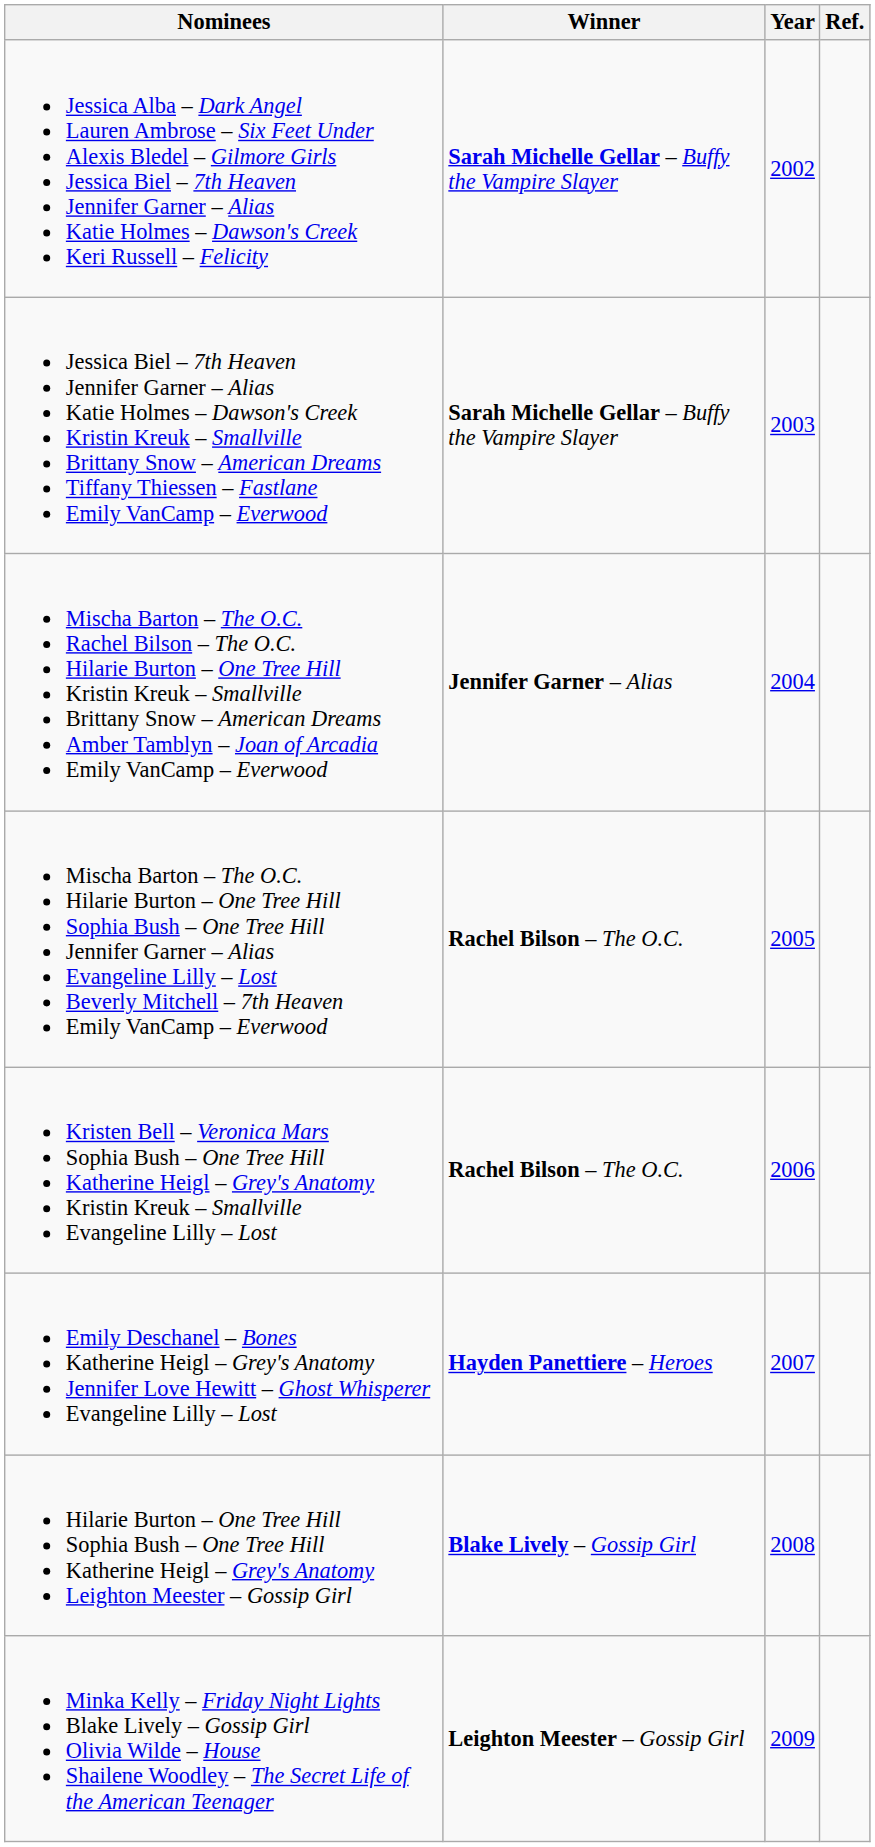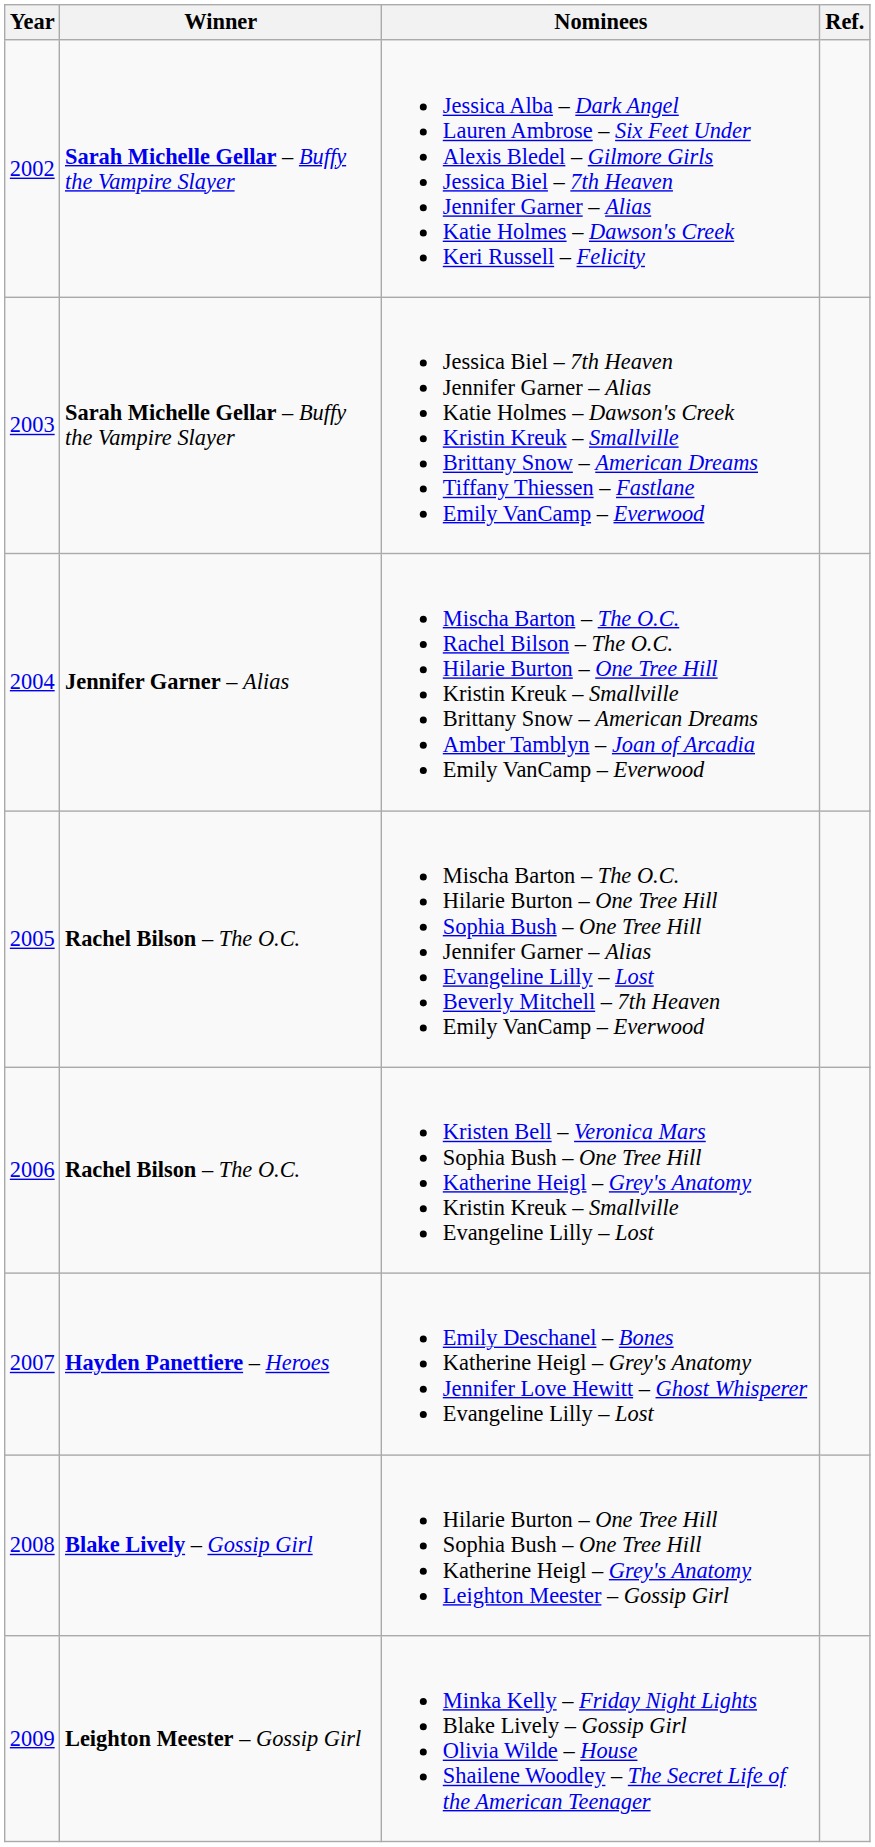columns swapped: Year <-> Nominees
